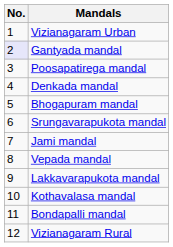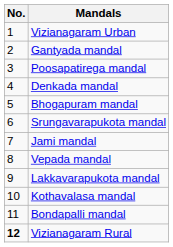Gantyada mandal | No.: lavender background -> no background
Vizianagaram Rural | No.: normal -> bold
